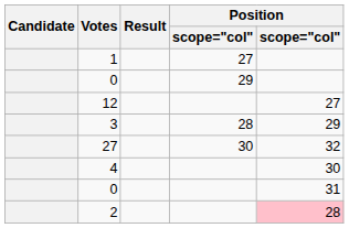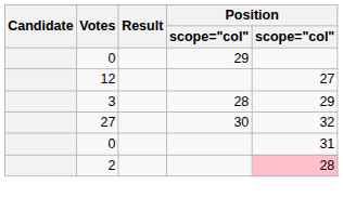- row: 1 | 27
- row: 4 | 30
